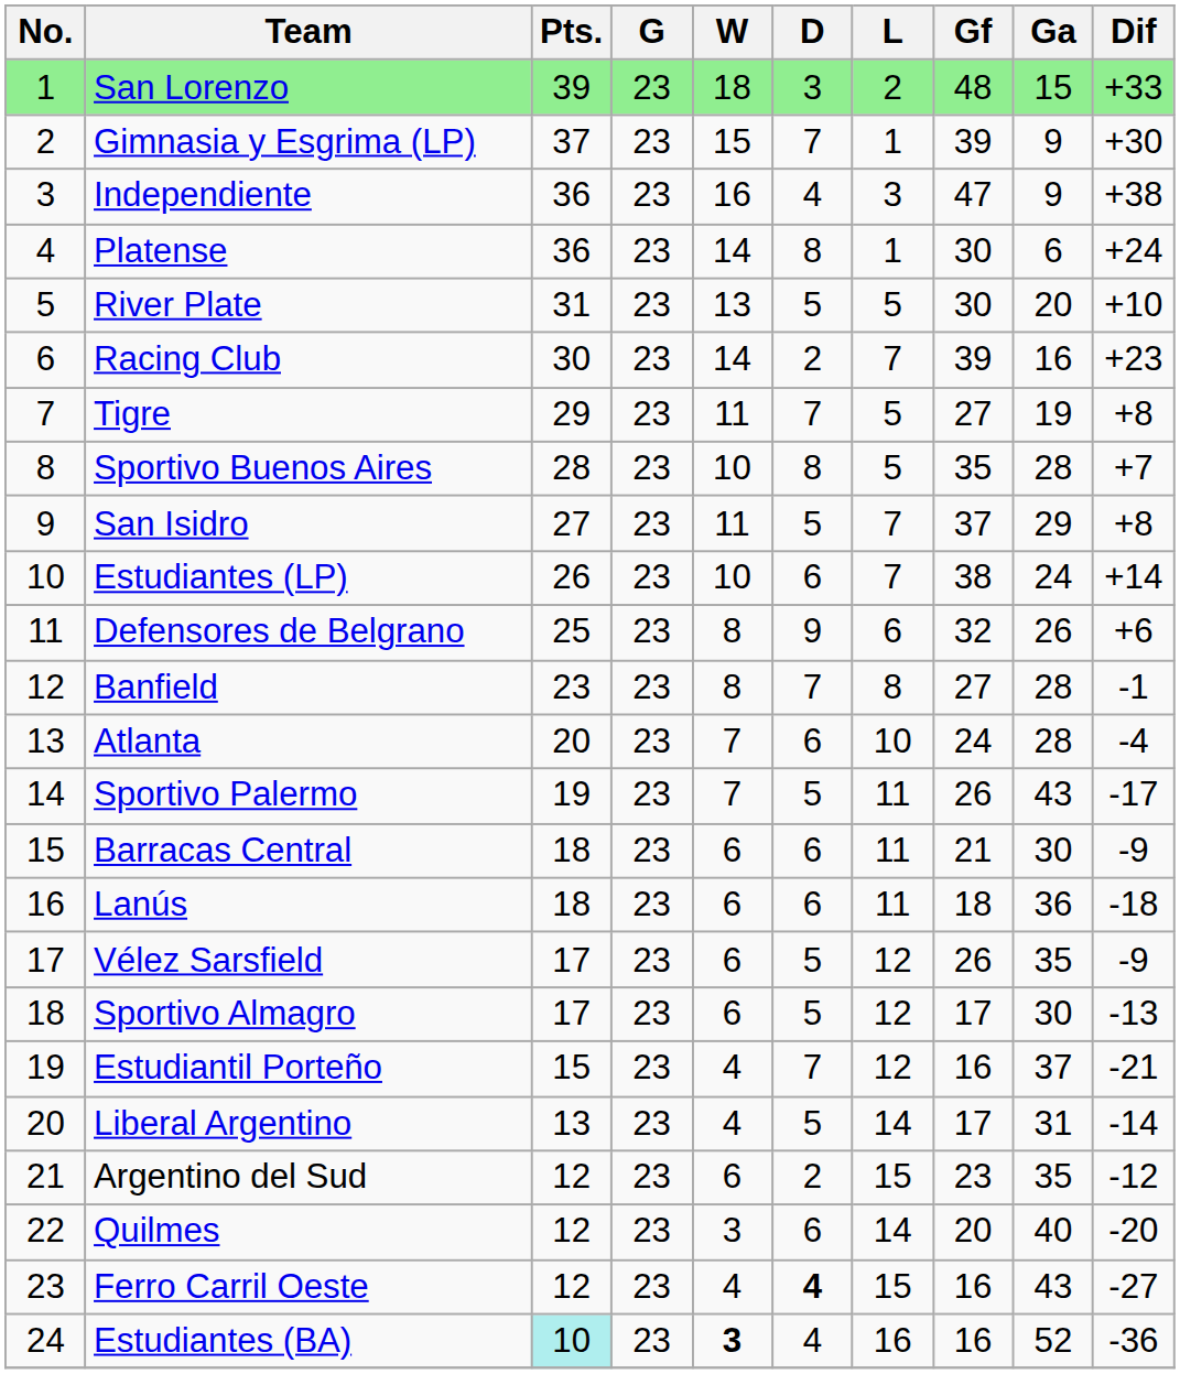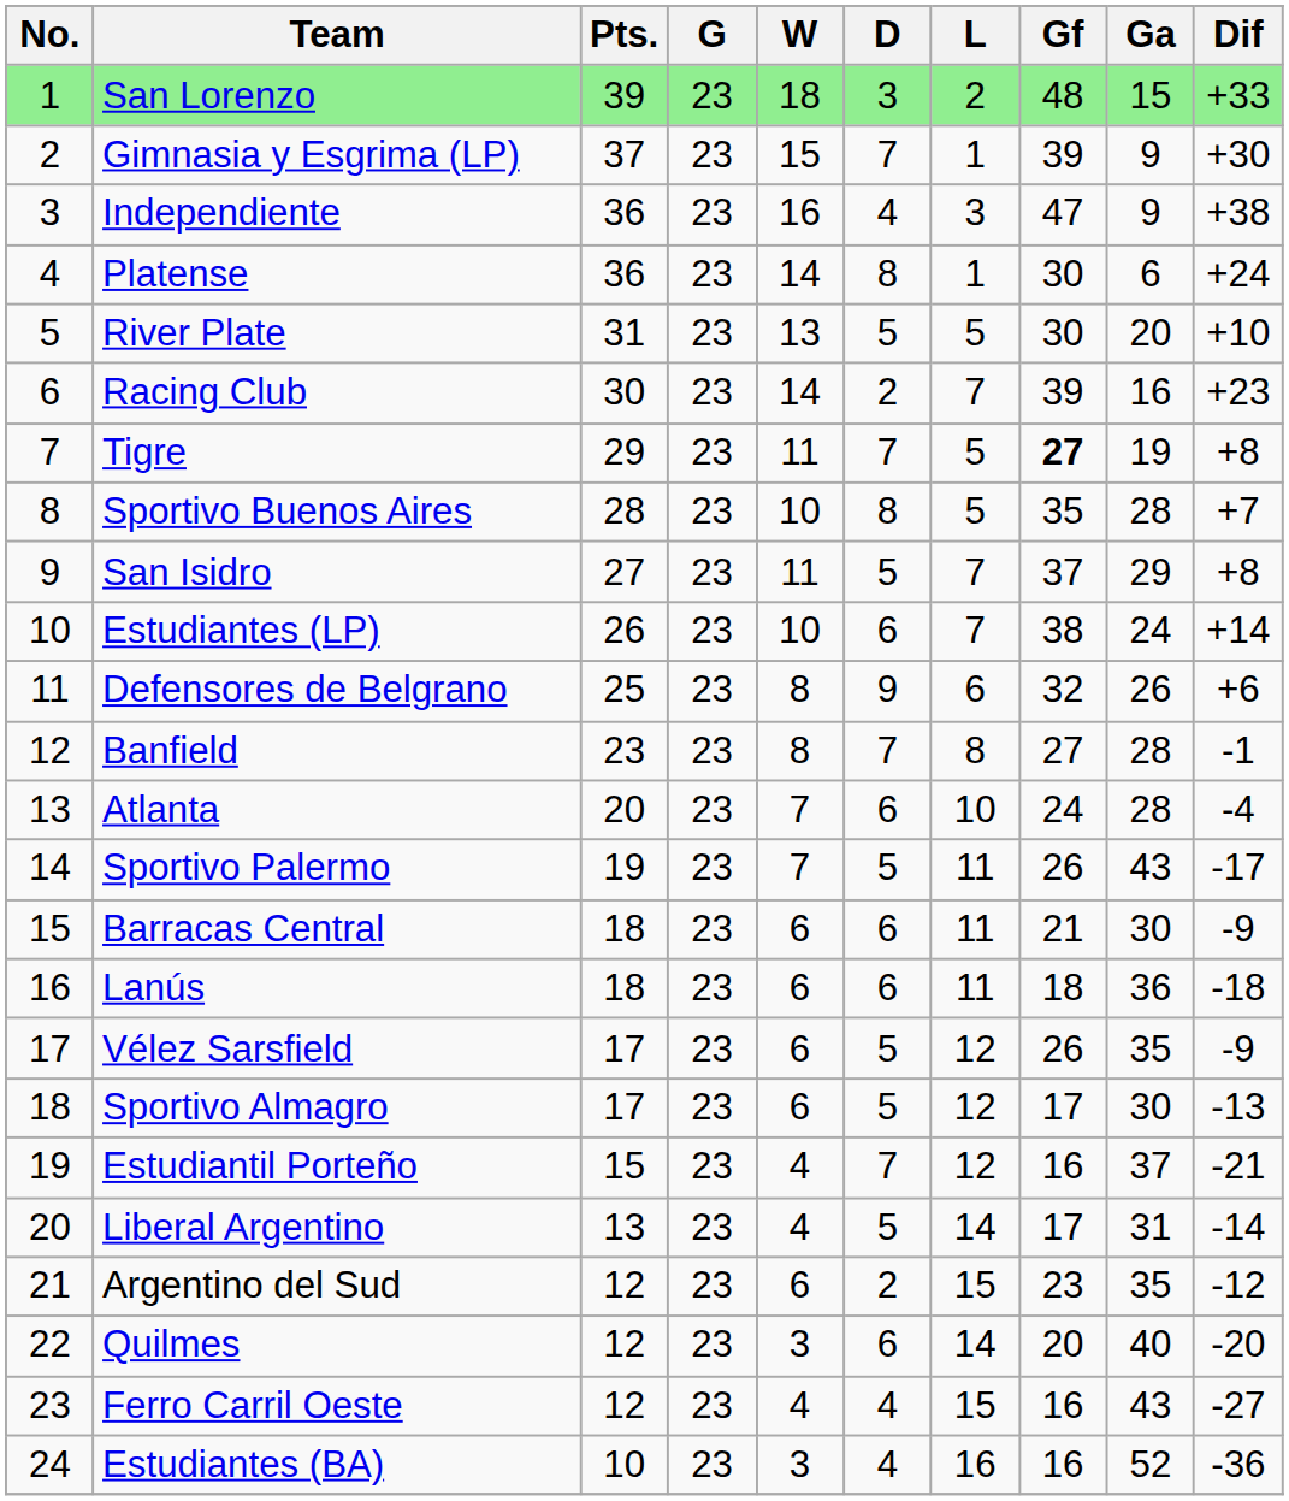Tigre | Gf: normal -> bold
Ferro Carril Oeste | D: bold -> normal
Estudiantes (BA) | Pts.: paleturquoise background -> no background
Estudiantes (BA) | W: bold -> normal
